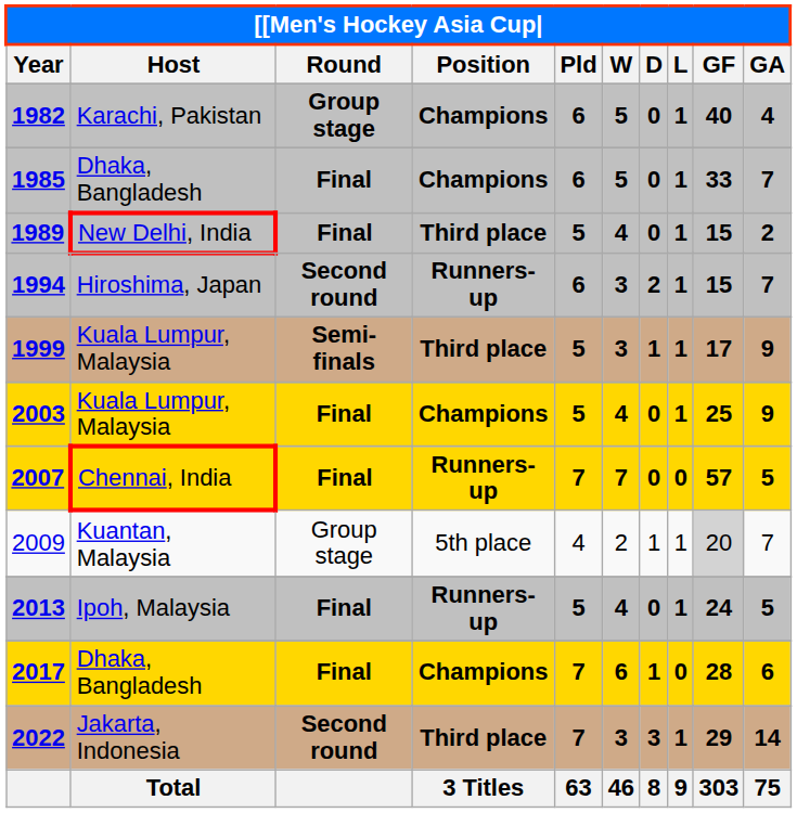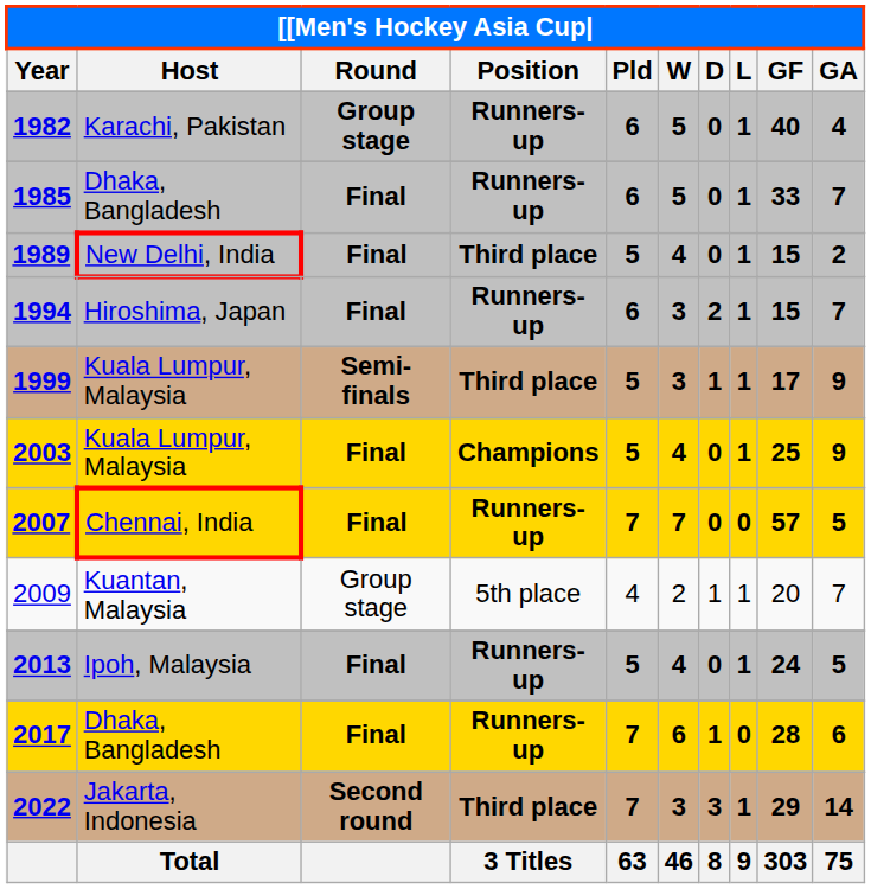1982 | Position: Champions -> Runners-up
1985 | Position: Champions -> Runners-up
1994 | Round: Second round -> Final
2009 | GF: lightgrey background -> no background
2017 | Position: Champions -> Runners-up
